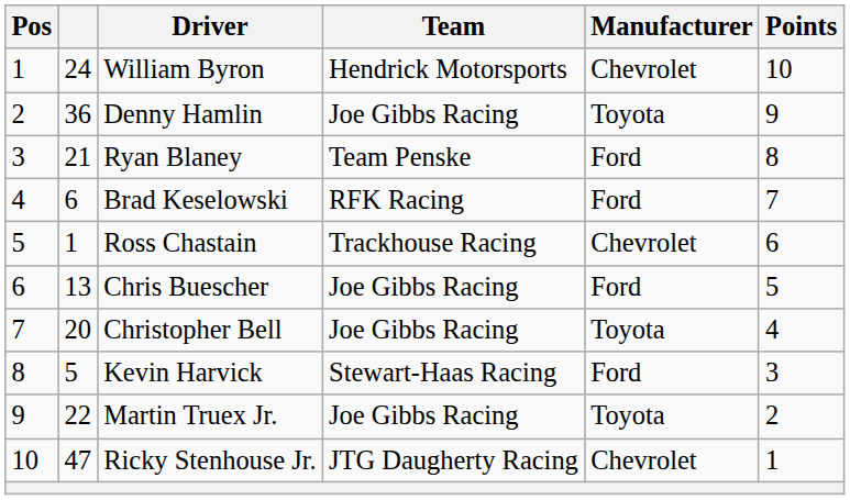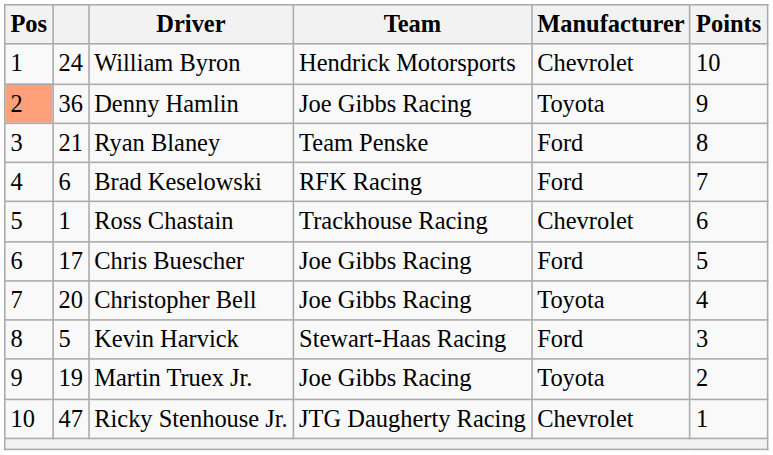Denny Hamlin | Pos: no background -> lightsalmon background
Chris Buescher | column 2: 13 -> 17
Martin Truex Jr. | column 2: 22 -> 19
